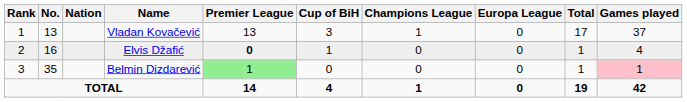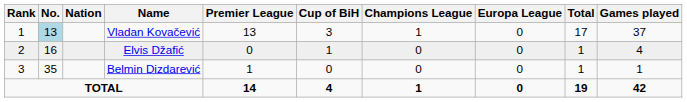Vladan Kovačević | No.: no background -> lightblue background
Elvis Džafić | Premier League: bold -> normal
Belmin Dizdarević | Premier League: lightgreen background -> no background
Belmin Dizdarević | Games played: pink background -> no background
